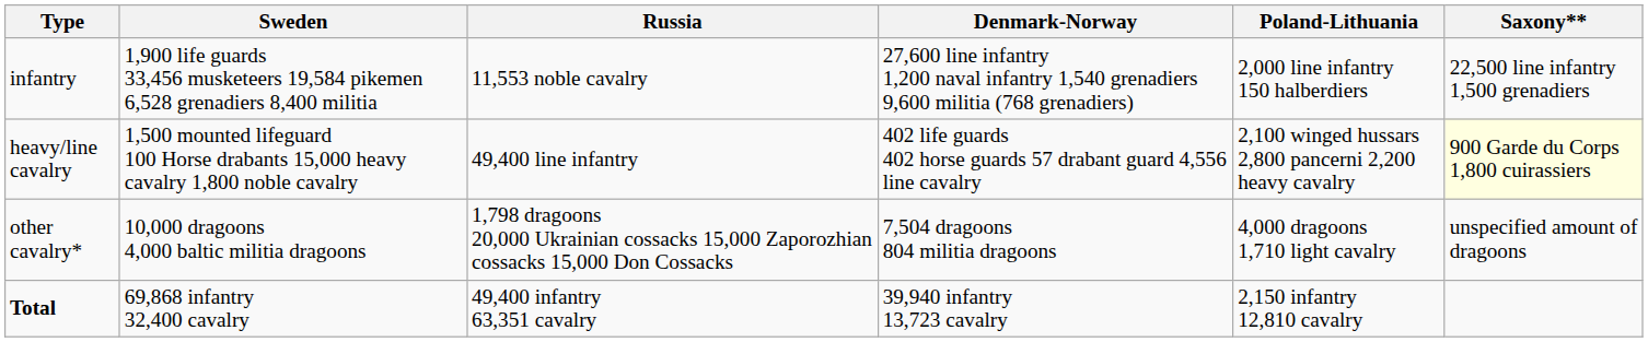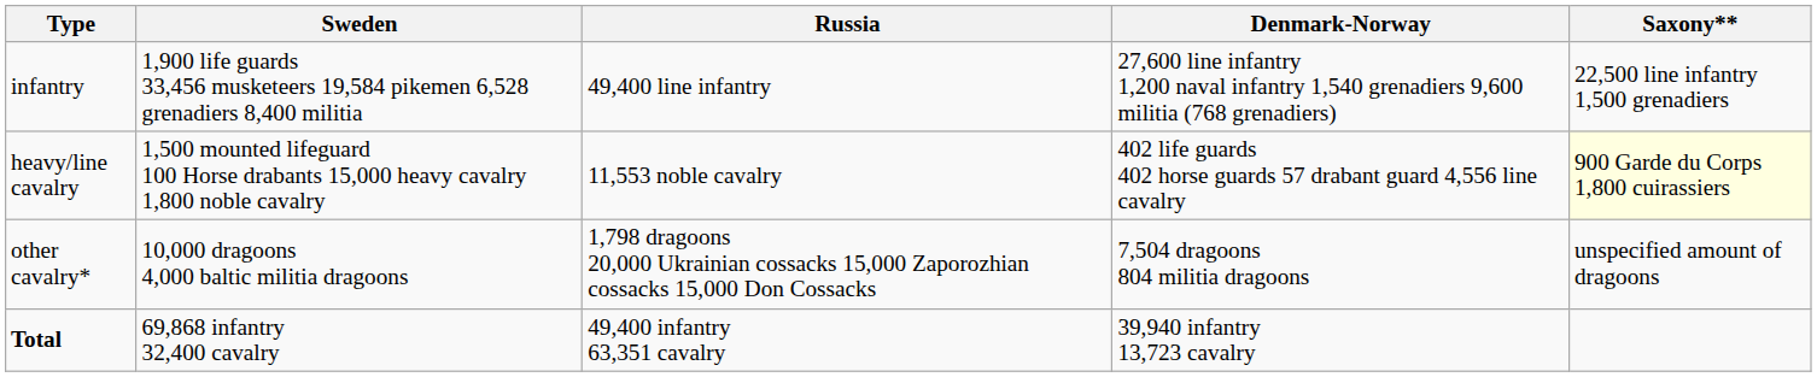- column: Poland-Lithuania | 2,000 line infantry 150 halberdiers | 2,100 winged hussars 2,800 pancerni 2,200 heavy cavalry | 4,000 dragoons 1,710 light cavalry | 2,150 infantry 12,810 cavalry
infantry | Russia: 11,553 noble cavalry -> 49,400 line infantry
heavy/line cavalry | Russia: 49,400 line infantry -> 11,553 noble cavalry
